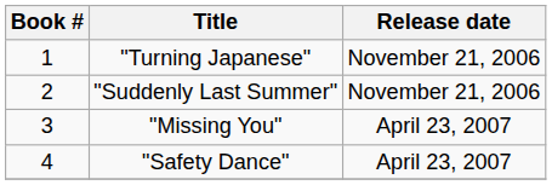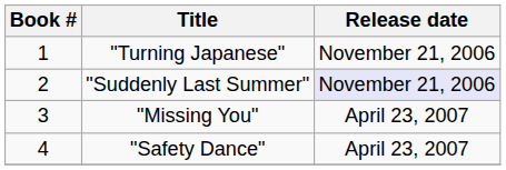"Suddenly Last Summer" | Release date: no background -> lavender background
